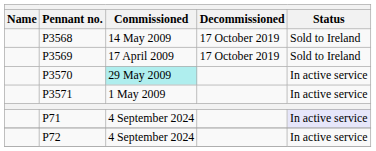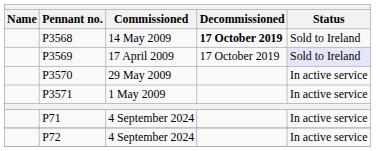P3568 | Decommissioned: normal -> bold
P3569 | Status: no background -> lavender background
P3570 | Commissioned: paleturquoise background -> no background
P71 | Status: lavender background -> no background
